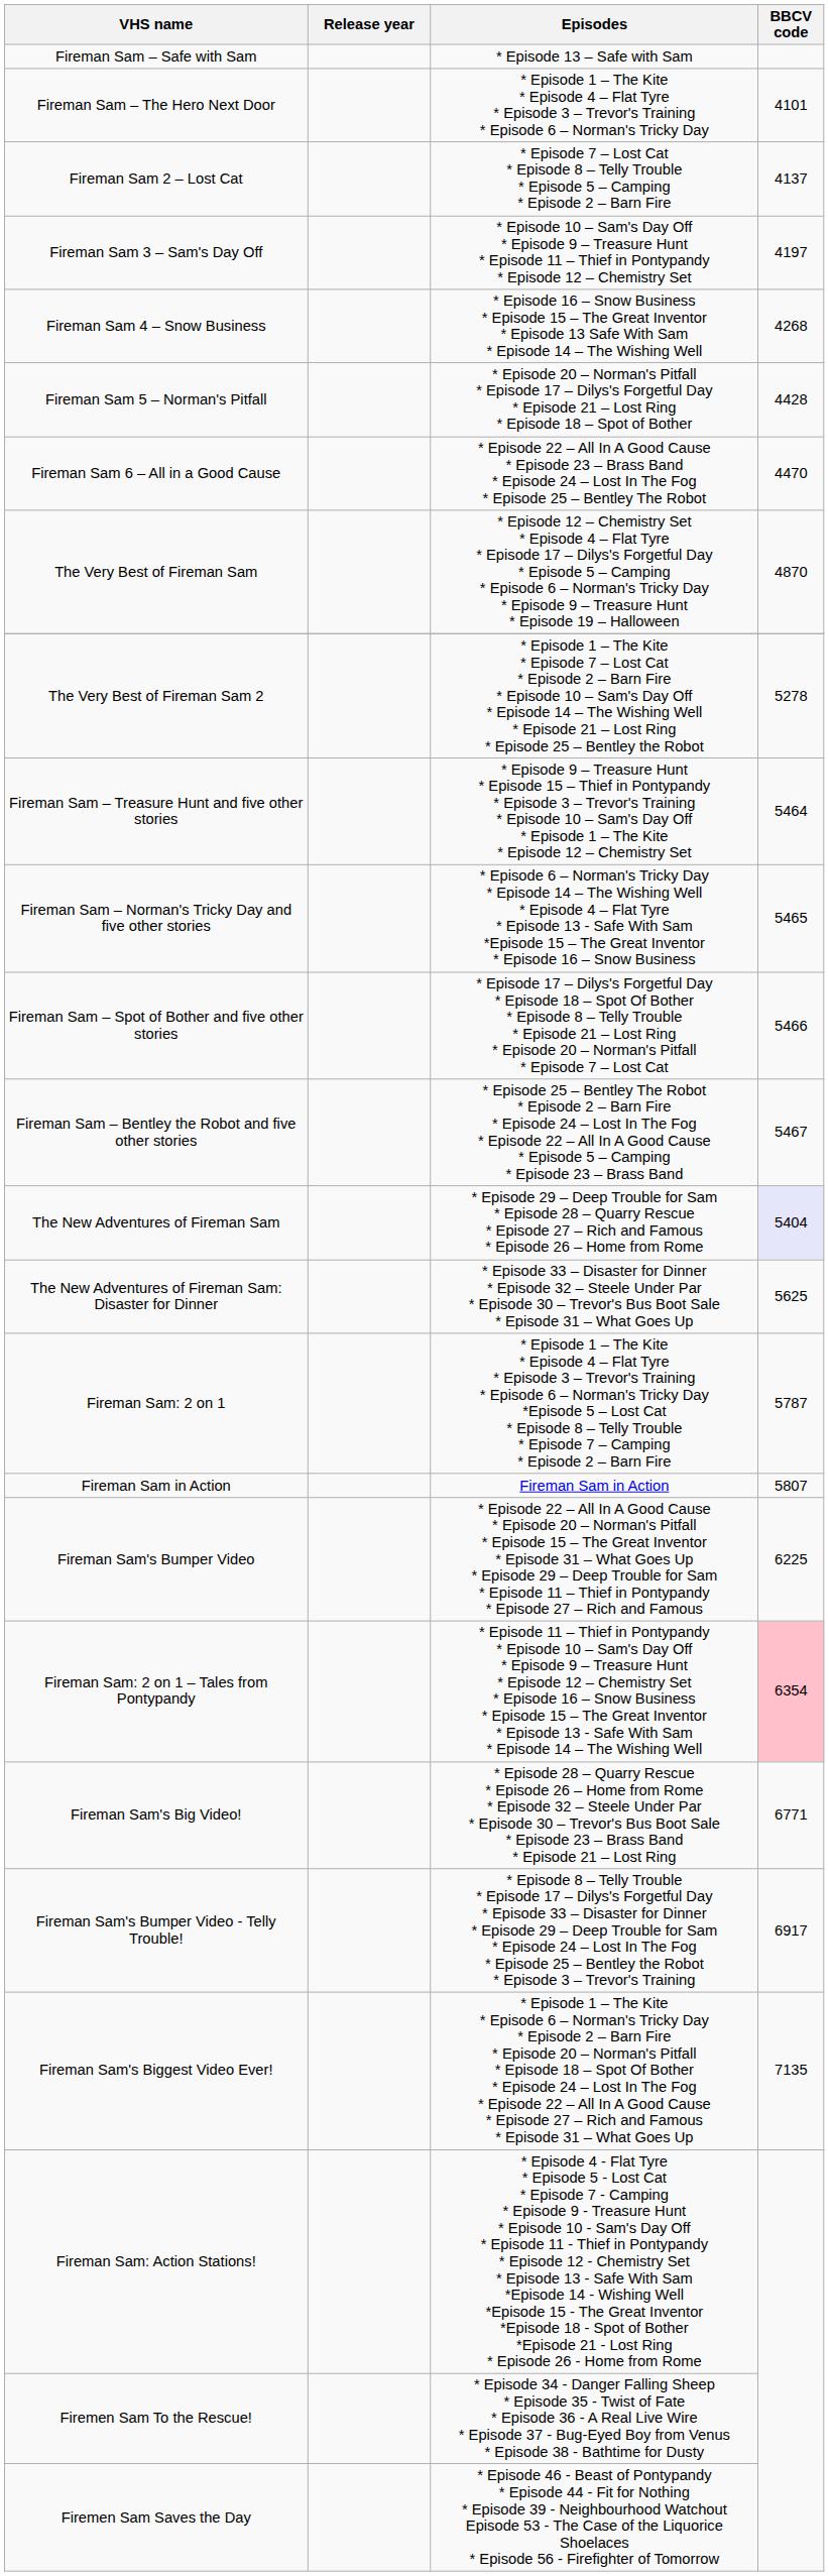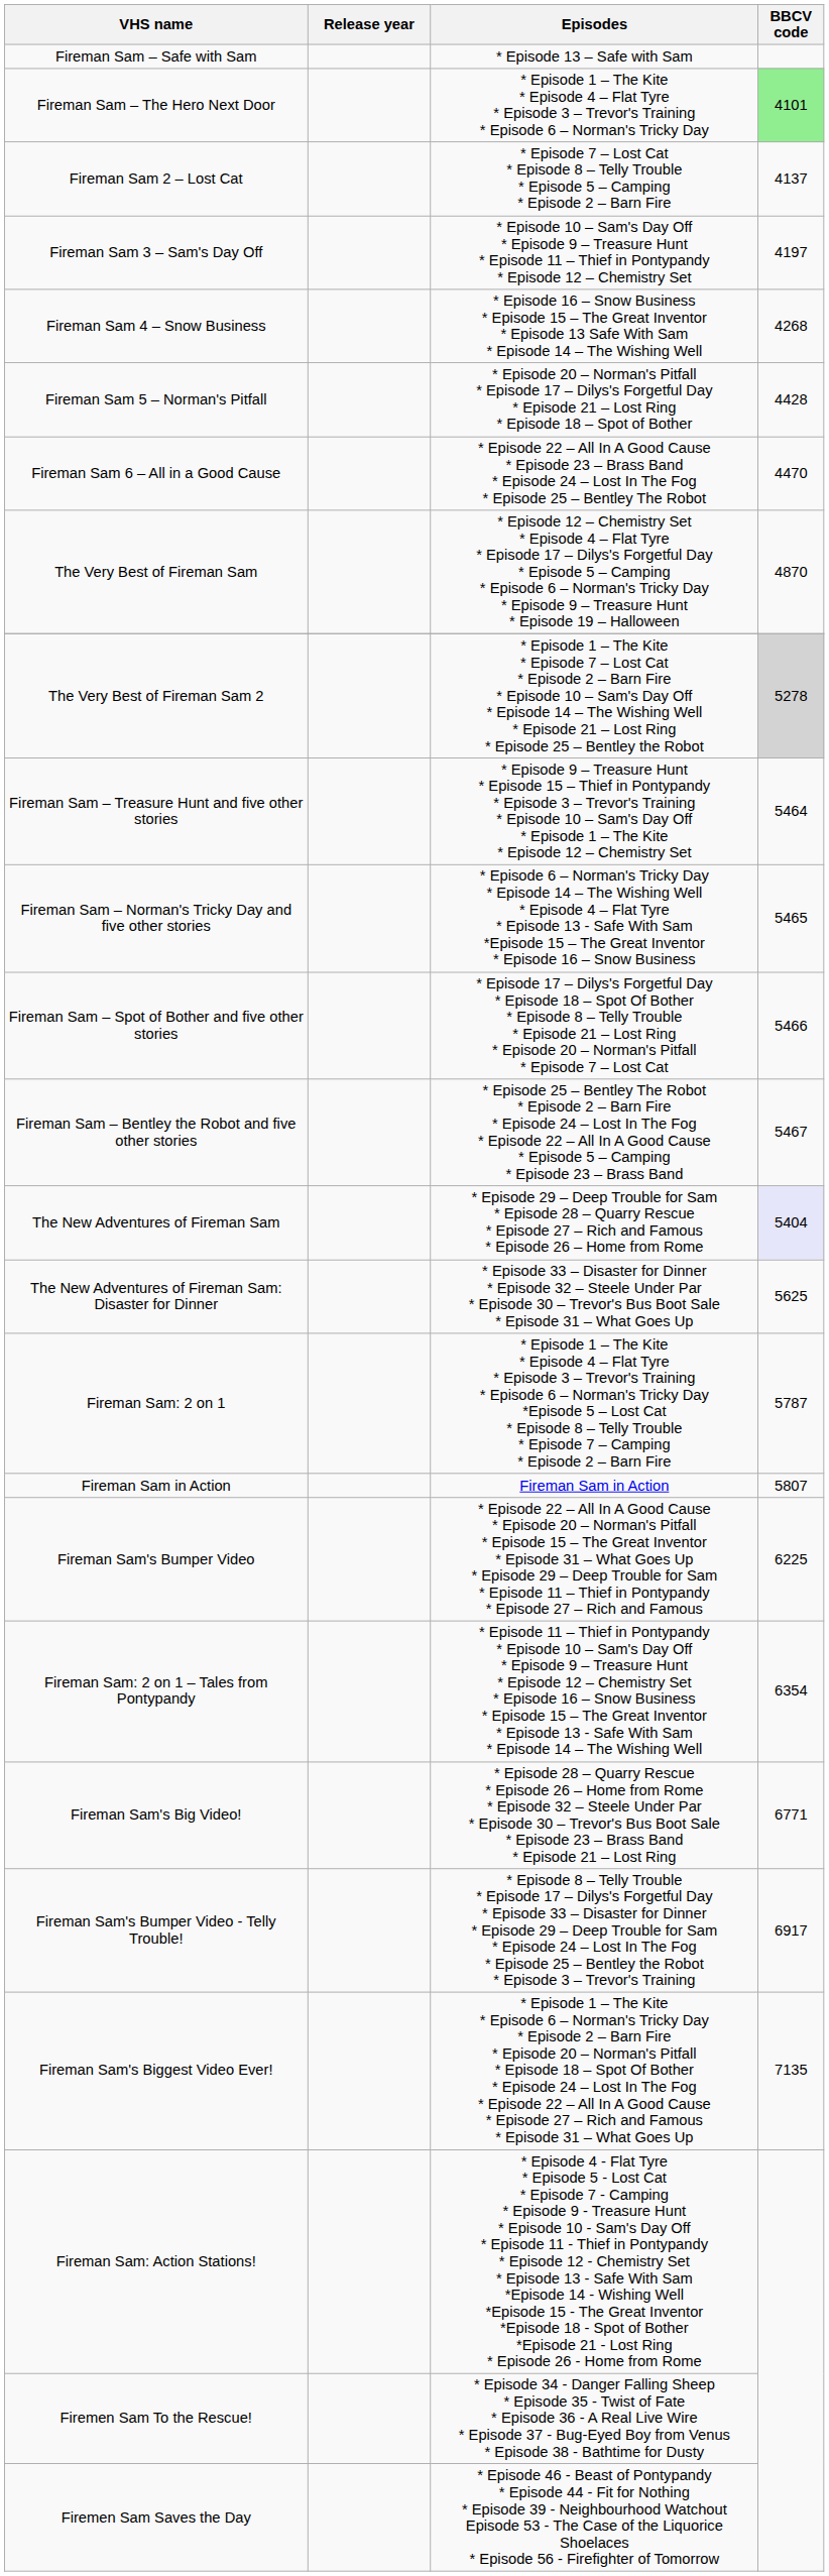Fireman Sam – The Hero Next Door | BBCV code: no background -> lightgreen background
The Very Best of Fireman Sam 2 | BBCV code: no background -> lightgrey background
Fireman Sam: 2 on 1 – Tales from Pontypandy | BBCV code: pink background -> no background
